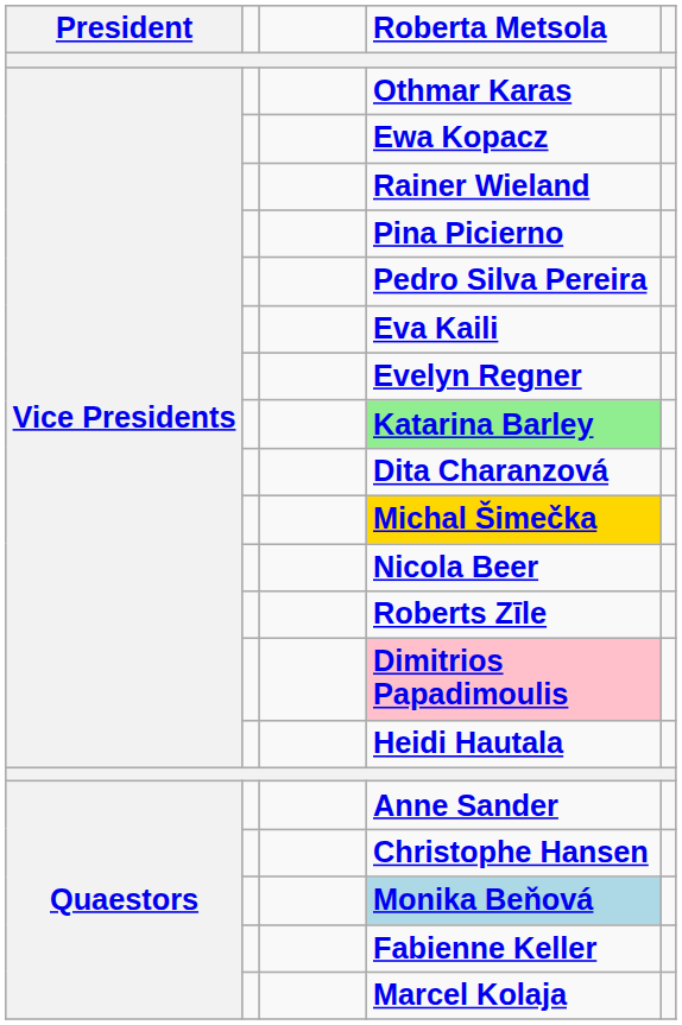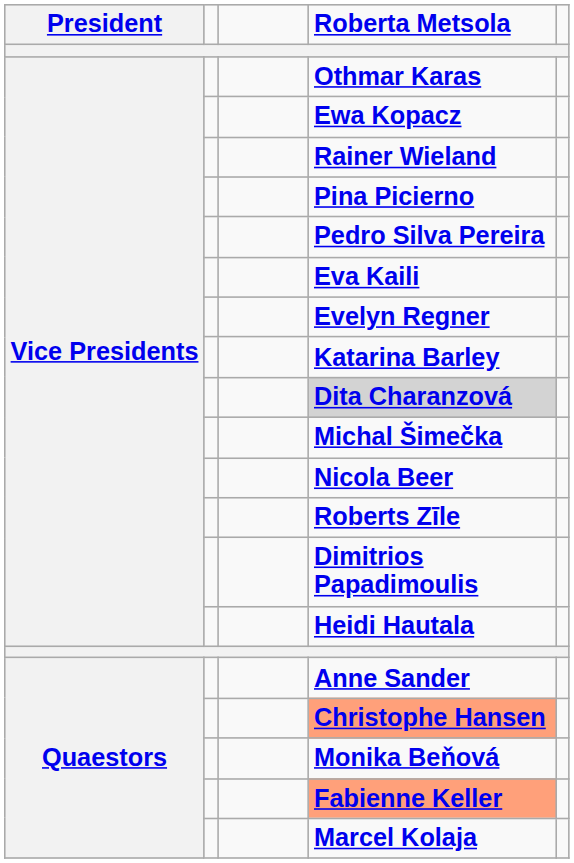Katarina Barley | Roberta Metsola: lightgreen background -> no background
Dita Charanzová | Roberta Metsola: no background -> lightgrey background
Michal Šimečka | Roberta Metsola: gold background -> no background
Dimitrios Papadimoulis | Roberta Metsola: pink background -> no background
Christophe Hansen | Roberta Metsola: no background -> lightsalmon background
Monika Beňová | Roberta Metsola: lightblue background -> no background
Fabienne Keller | Roberta Metsola: no background -> lightsalmon background
